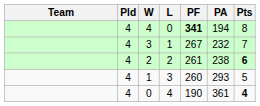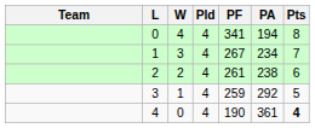columns swapped: Pld <-> L
row 2 | PF: bold -> normal
row 3 | PA: 232 -> 234
row 4 | Pts: bold -> normal
row 5 | PF: 260 -> 259
row 5 | PA: 293 -> 292
